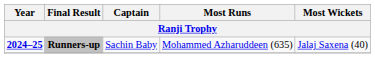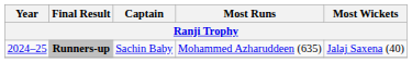Runners-up | Year: bold -> normal
